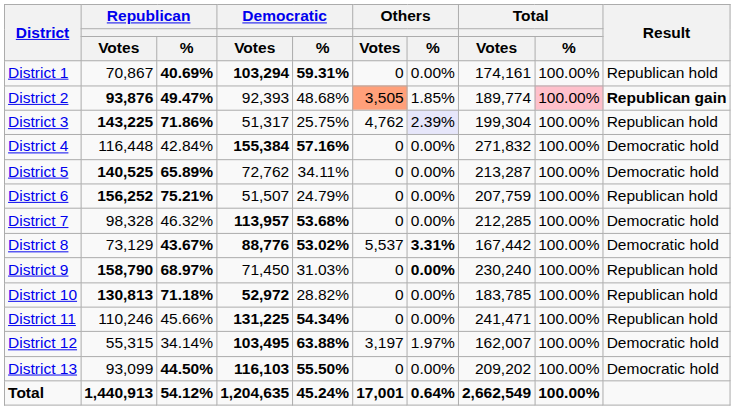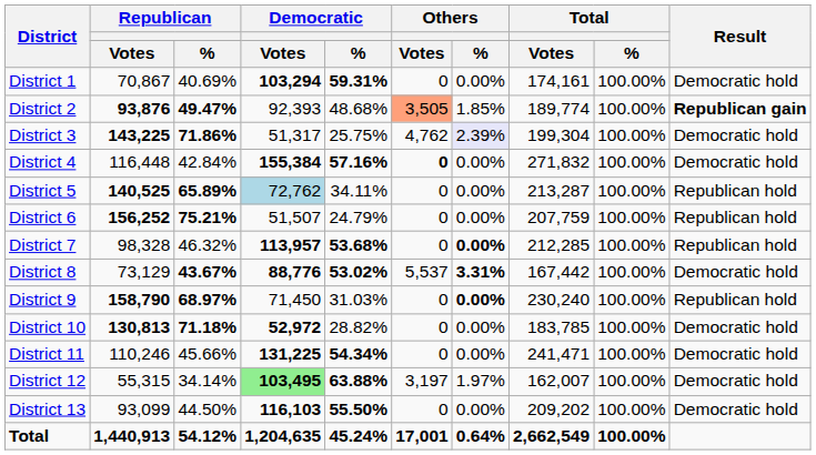District 1 | Republican / %: bold -> normal
District 1 | Result: Republican hold -> Democratic hold
District 2 | Total / %: pink background -> no background
District 3 | Result: Republican hold -> Democratic hold
District 4 | Others / Votes: normal -> bold
District 5 | Democratic / Votes: no background -> lightblue background
District 5 | Result: Democratic hold -> Republican hold
District 7 | Others / %: normal -> bold
District 7 | Result: Democratic hold -> Republican hold
District 10 | Result: Republican hold -> Democratic hold
District 11 | Result: Republican hold -> Democratic hold
District 12 | Democratic / Votes: no background -> lightgreen background
District 13 | Republican / %: bold -> normal
